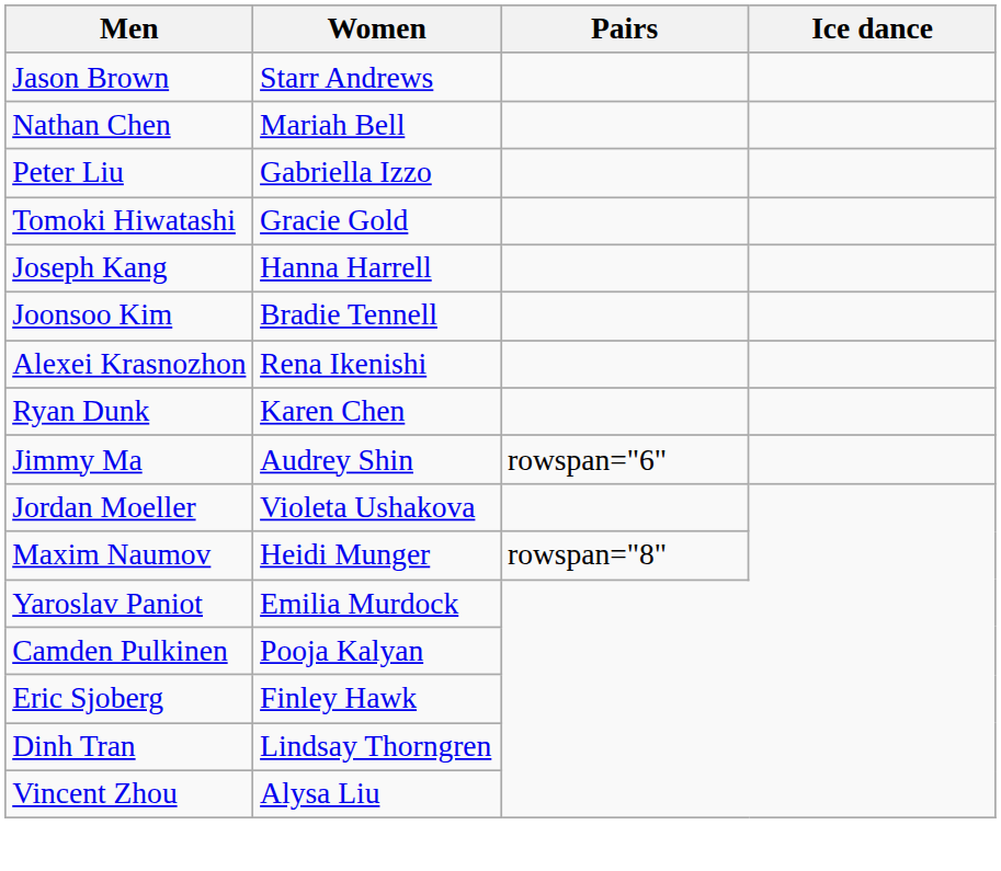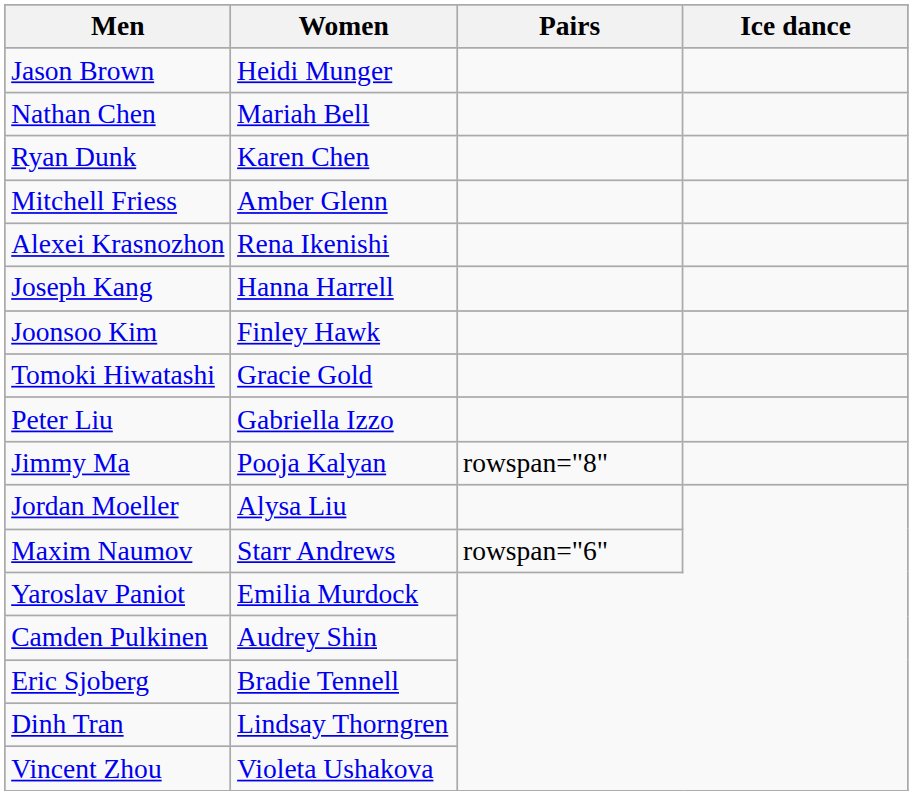Jason Brown | Women: Starr Andrews -> Heidi Munger
rows swapped: Ryan Dunk <-> Peter Liu
+ row: Mitchell Friess | Amber Glenn
rows swapped: Tomoki Hiwatashi <-> Alexei Krasnozhon
Joonsoo Kim | Women: Bradie Tennell -> Finley Hawk
Jimmy Ma | Women: Audrey Shin -> Pooja Kalyan
Jimmy Ma | Pairs: rowspan="6" -> rowspan="8"
Jordan Moeller | Women: Violeta Ushakova -> Alysa Liu
Maxim Naumov | Women: Heidi Munger -> Starr Andrews
Maxim Naumov | Pairs: rowspan="8" -> rowspan="6"
Camden Pulkinen | Women: Pooja Kalyan -> Audrey Shin
Eric Sjoberg | Women: Finley Hawk -> Bradie Tennell
Vincent Zhou | Women: Alysa Liu -> Violeta Ushakova
